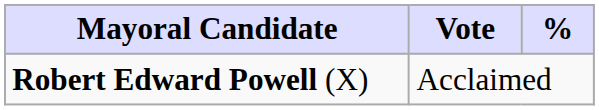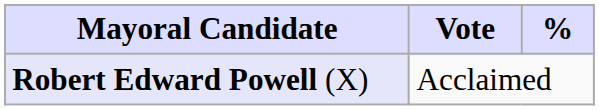Robert Edward Powell (X) | Mayoral Candidate: no background -> lavender background
